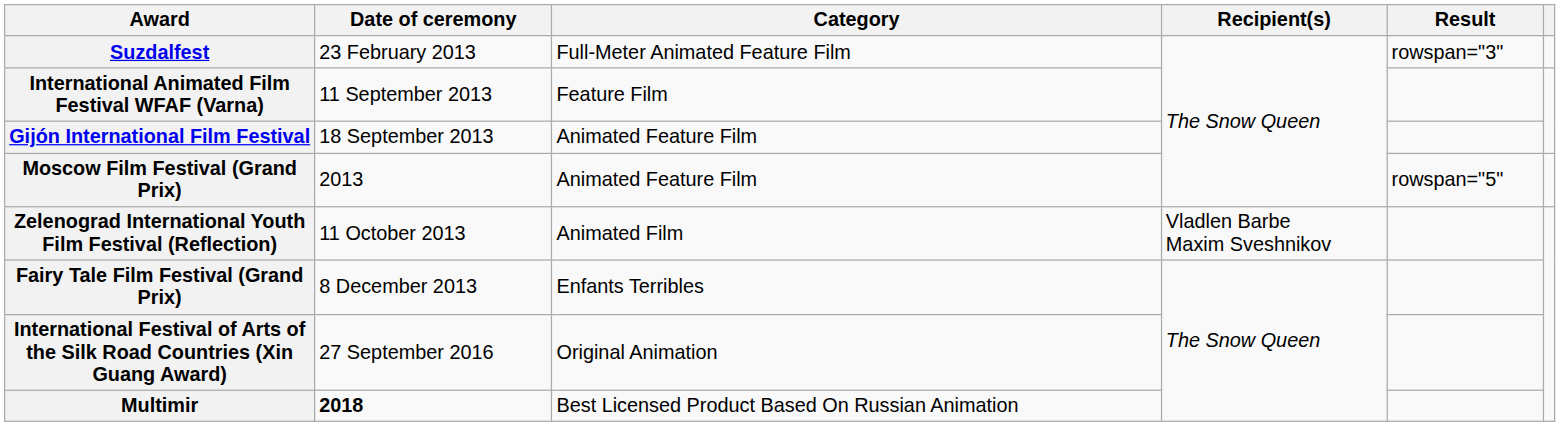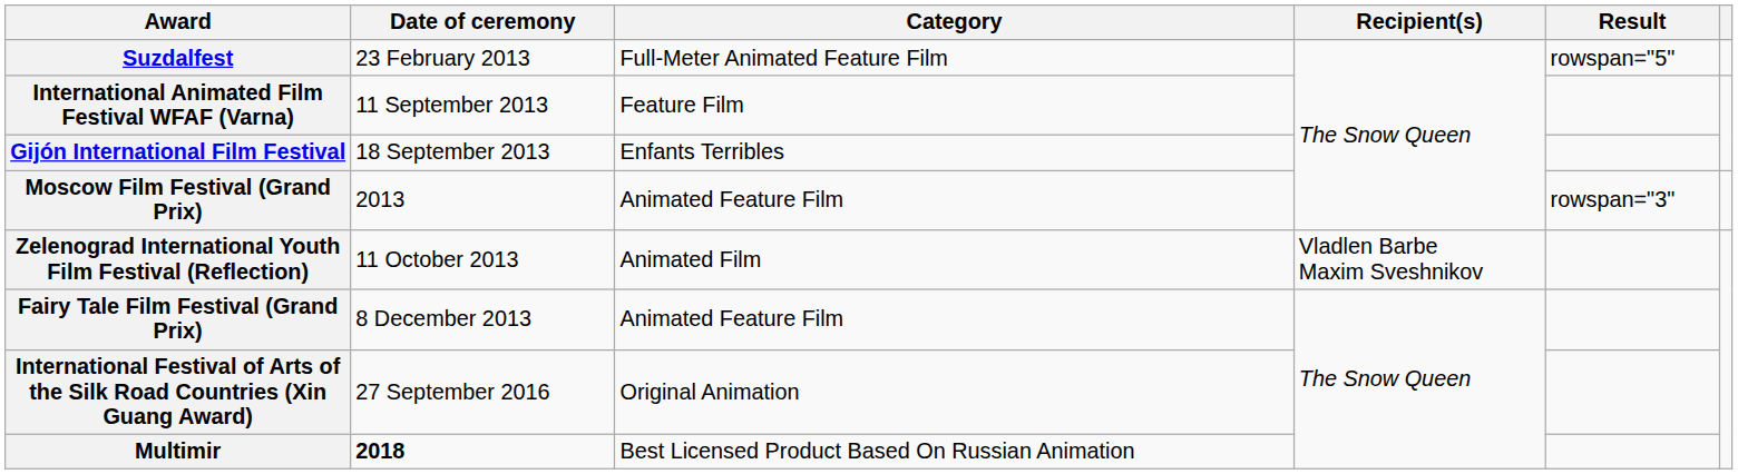Suzdalfest | Result: rowspan="3" -> rowspan="5"
Gijón International Film Festival | Category: Animated Feature Film -> Enfants Terribles
Moscow Film Festival (Grand Prix) | Result: rowspan="5" -> rowspan="3"
Fairy Tale Film Festival (Grand Prix) | Category: Enfants Terribles -> Animated Feature Film
